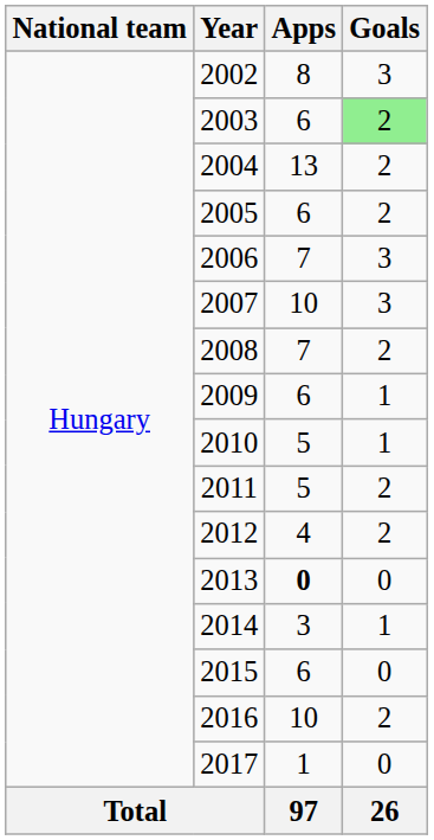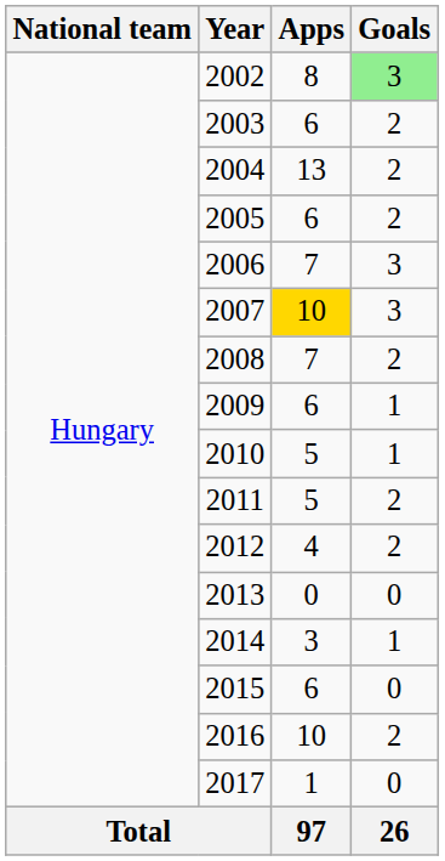2002 | Goals: no background -> lightgreen background
2003 | Goals: lightgreen background -> no background
2007 | Apps: no background -> gold background
2013 | Apps: bold -> normal
